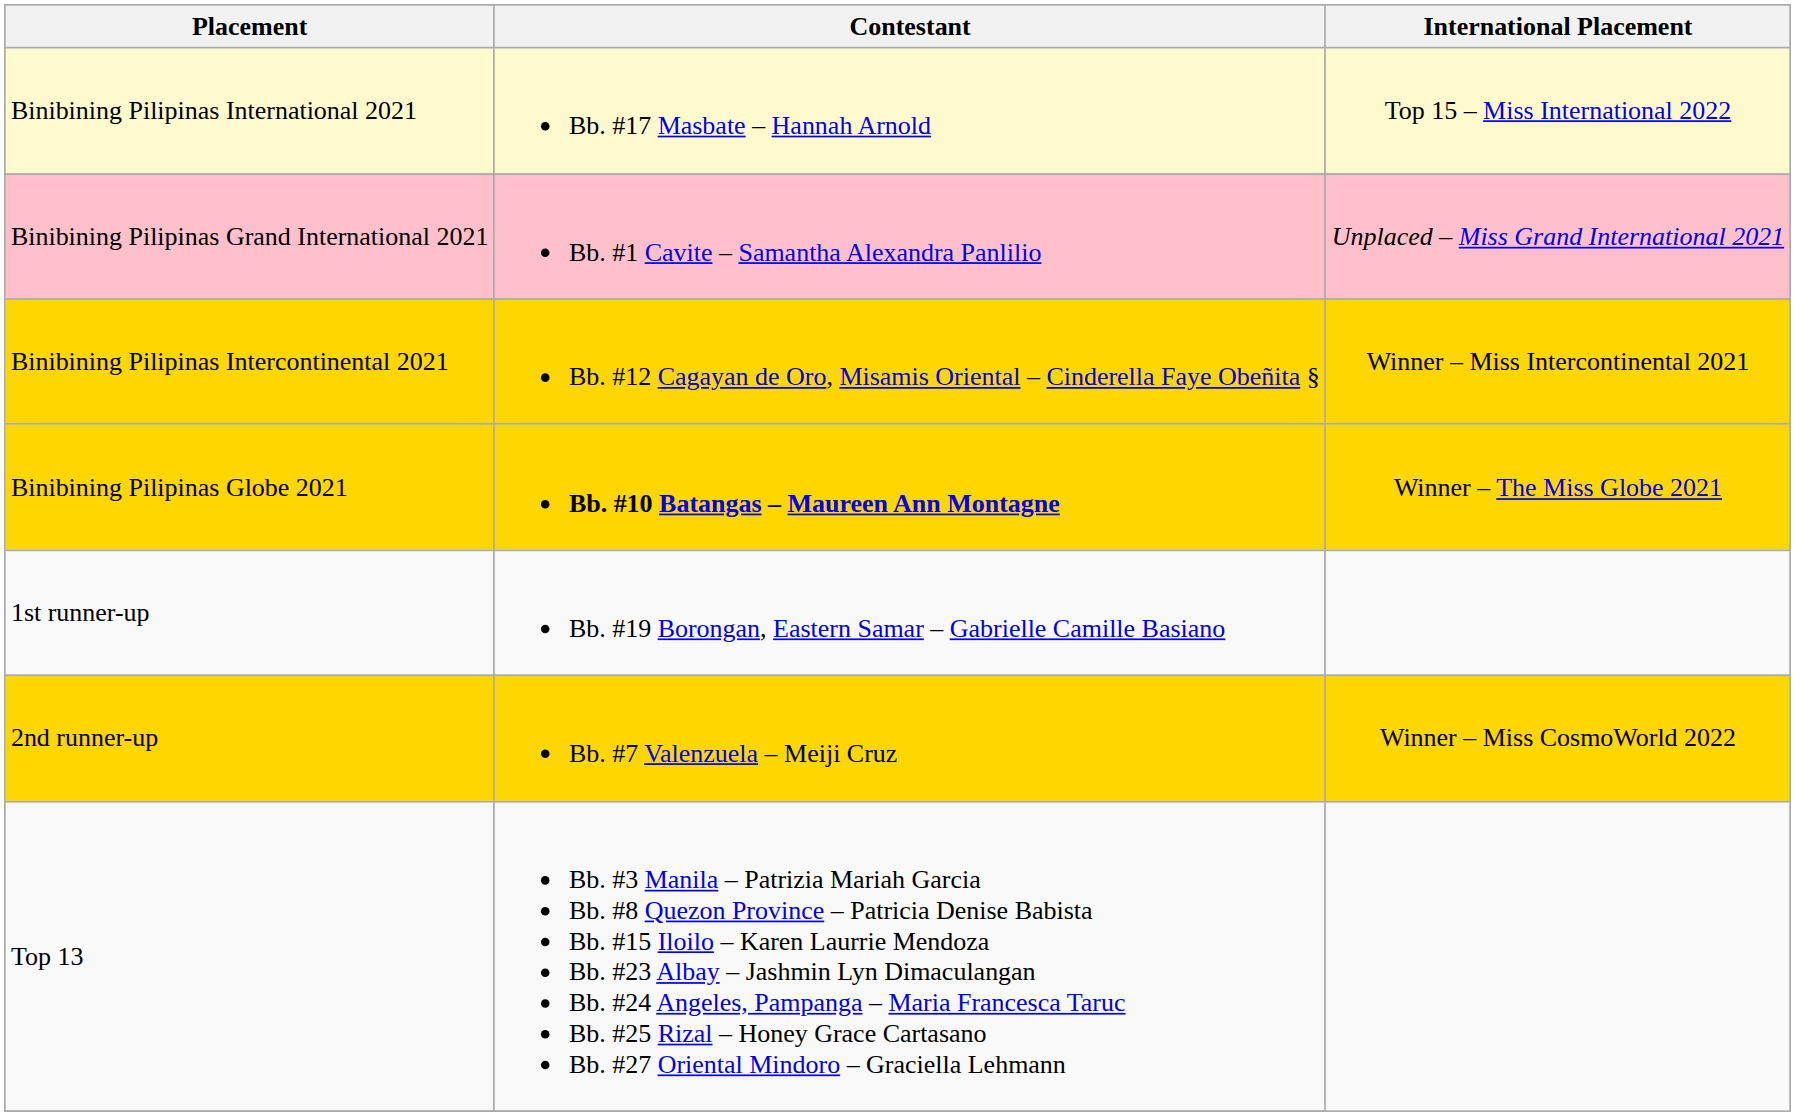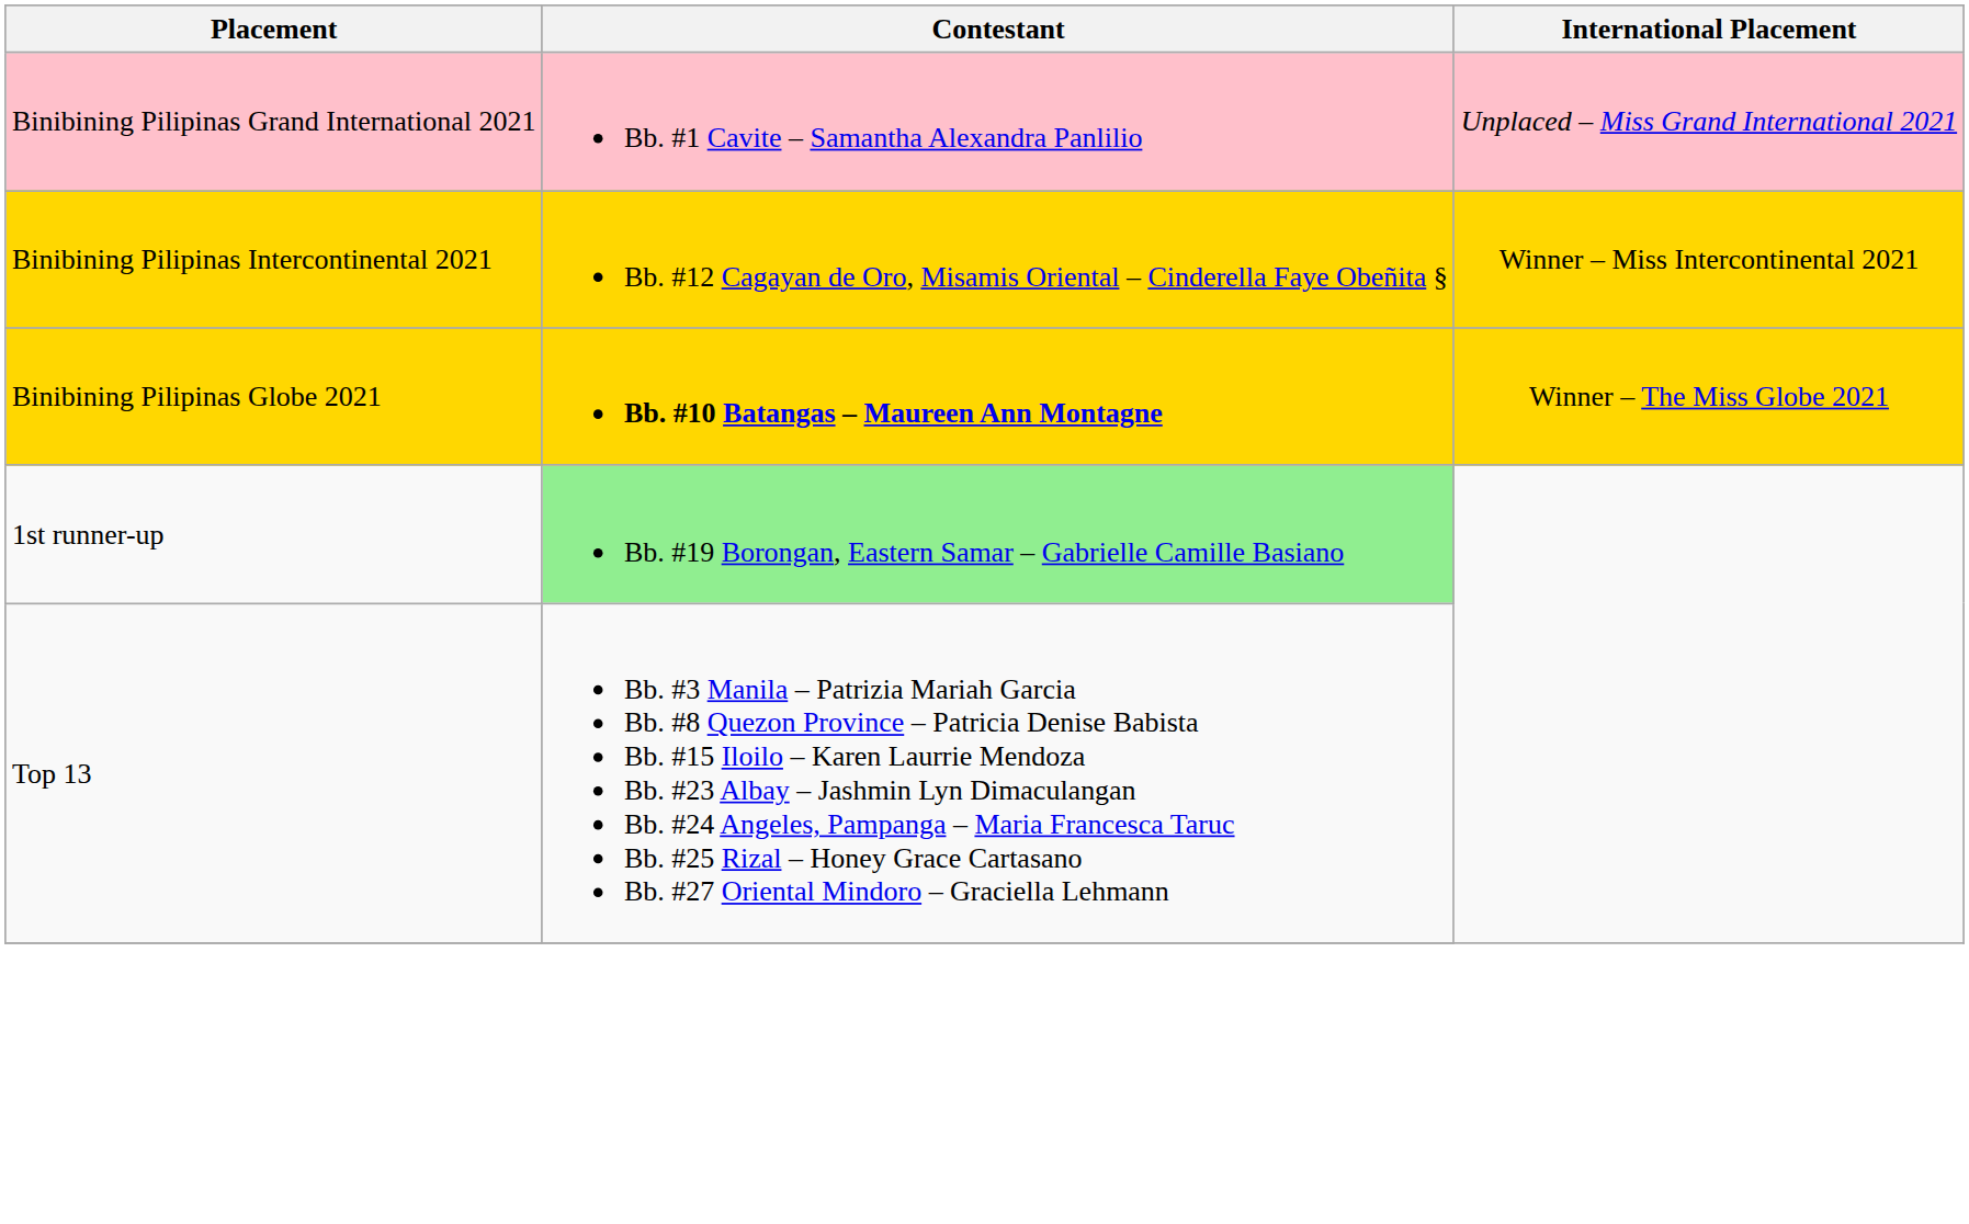- row: Binibining Pilipinas International 2021 | Bb. #17 Masbate – Hannah Arnold | Top 15 – Miss International 2022
1st runner-up | Contestant: no background -> lightgreen background
- row: 2nd runner-up | Bb. #7 Valenzuela – Meiji Cruz | Winner – Miss CosmoWorld 2022
